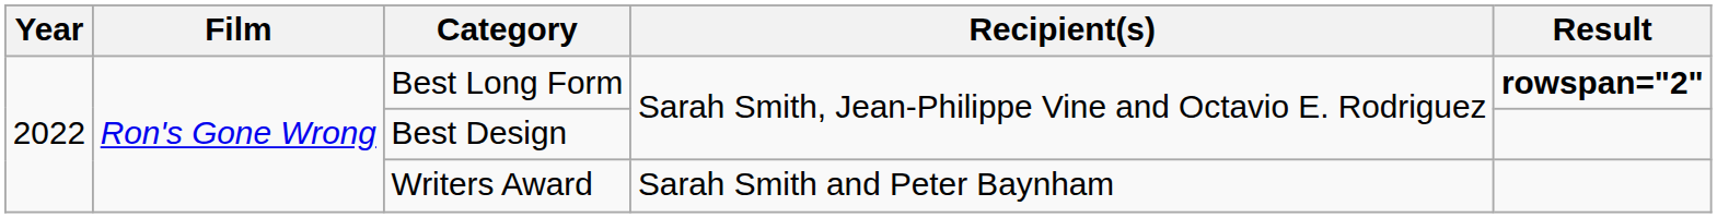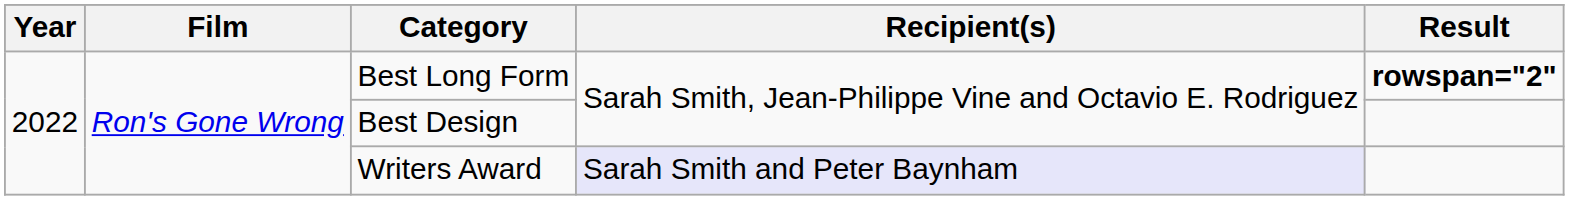Writers Award | Recipient(s): no background -> lavender background
